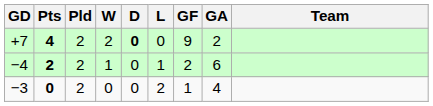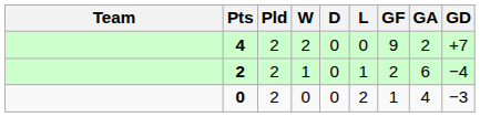columns swapped: Team <-> GD
row 2 | D: bold -> normal
